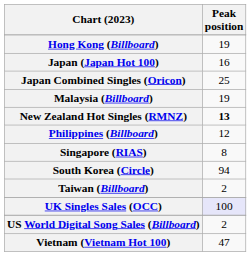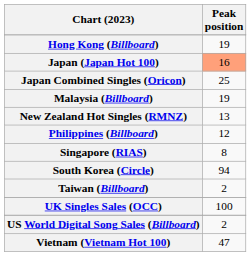Japan (Japan Hot 100) | Peak position: no background -> lightsalmon background
New Zealand Hot Singles (RMNZ) | Peak position: bold -> normal
UK Singles Sales (OCC) | Peak position: lavender background -> no background
